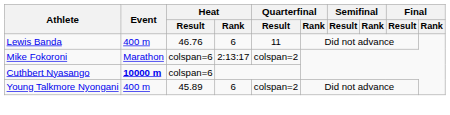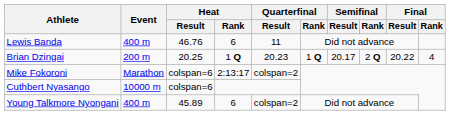+ row: Brian Dzingai | 200 m | 20.25 | 1 Q | 20.23 | 1 Q | 20.17 | 2 Q | 20.22 | 4
Cuthbert Nyasango | Event: bold -> normal
